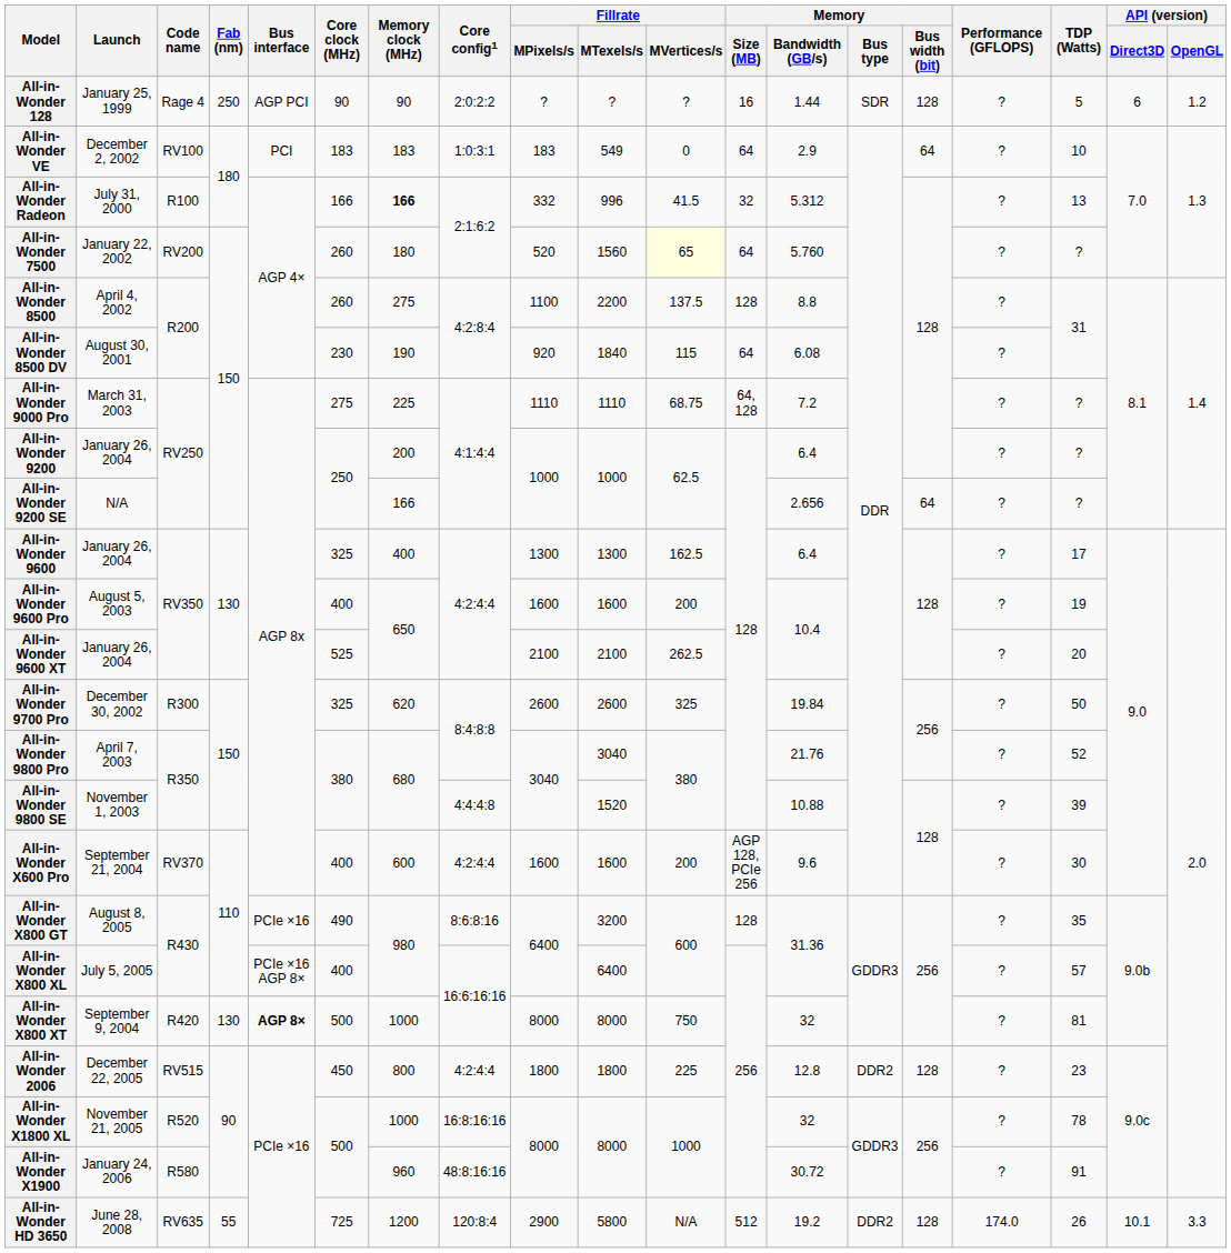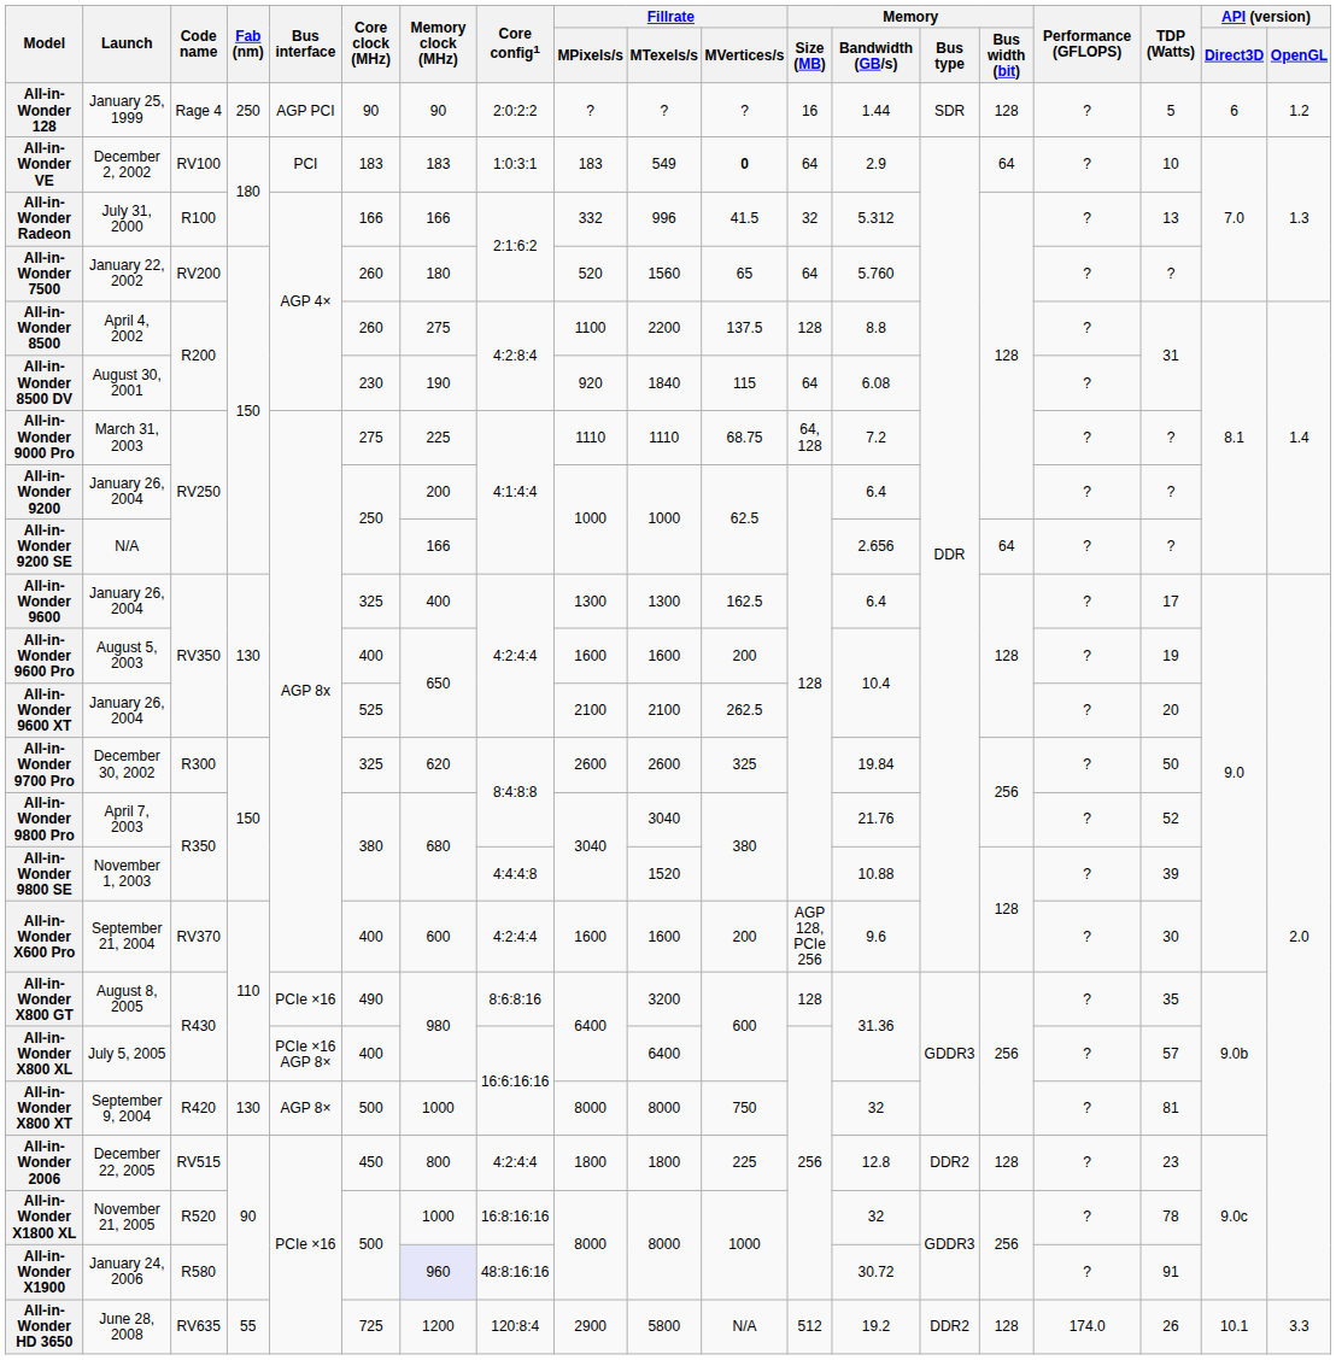row 4 | Fillrate / MVertices/s: normal -> bold
row 5 | Memory clock (MHz): bold -> normal
row 6 | Fillrate / MVertices/s: lightyellow background -> no background
row 21 | Bus interface: bold -> normal
row 24 | Memory clock (MHz): no background -> lavender background
